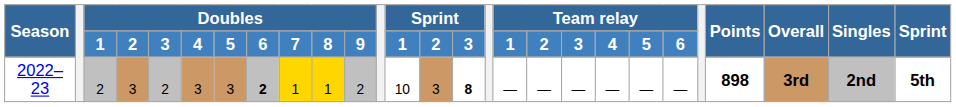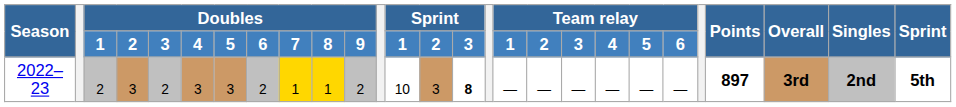2022–23 | Doubles / 6: bold -> normal
2022–23 | Points: 898 -> 897
